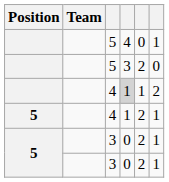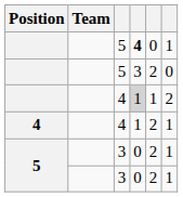row 2 | column 4: normal -> bold
row 5 | Position: 5 -> 4
